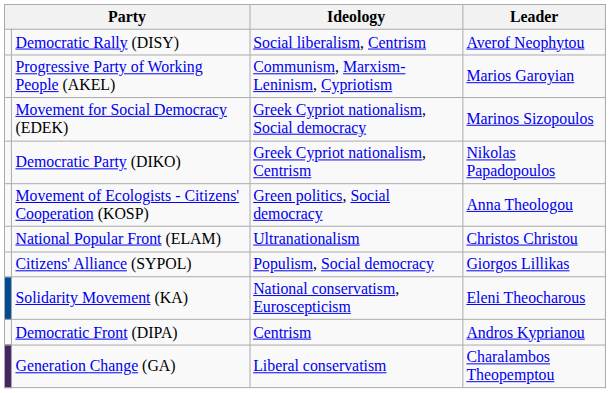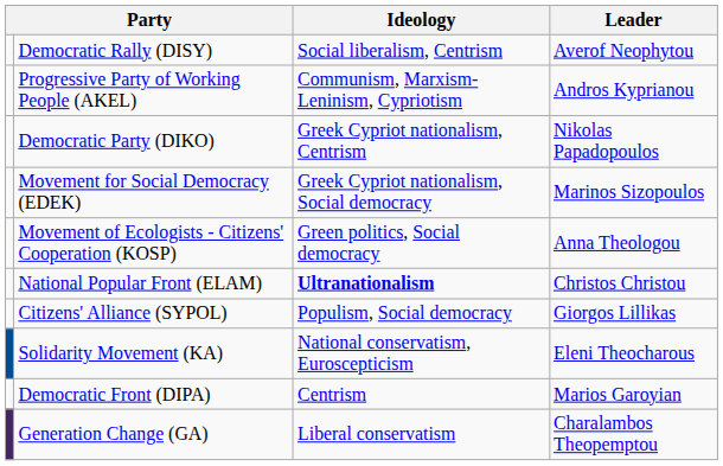Progressive Party of Working People (AKEL) | Leader: Marios Garoyian -> Andros Kyprianou
rows swapped: Democratic Party (DIKO) <-> Movement for Social Democracy (EDEK)
National Popular Front (ELAM) | Ideology: normal -> bold
Democratic Front (DIPA) | Leader: Andros Kyprianou -> Marios Garoyian
